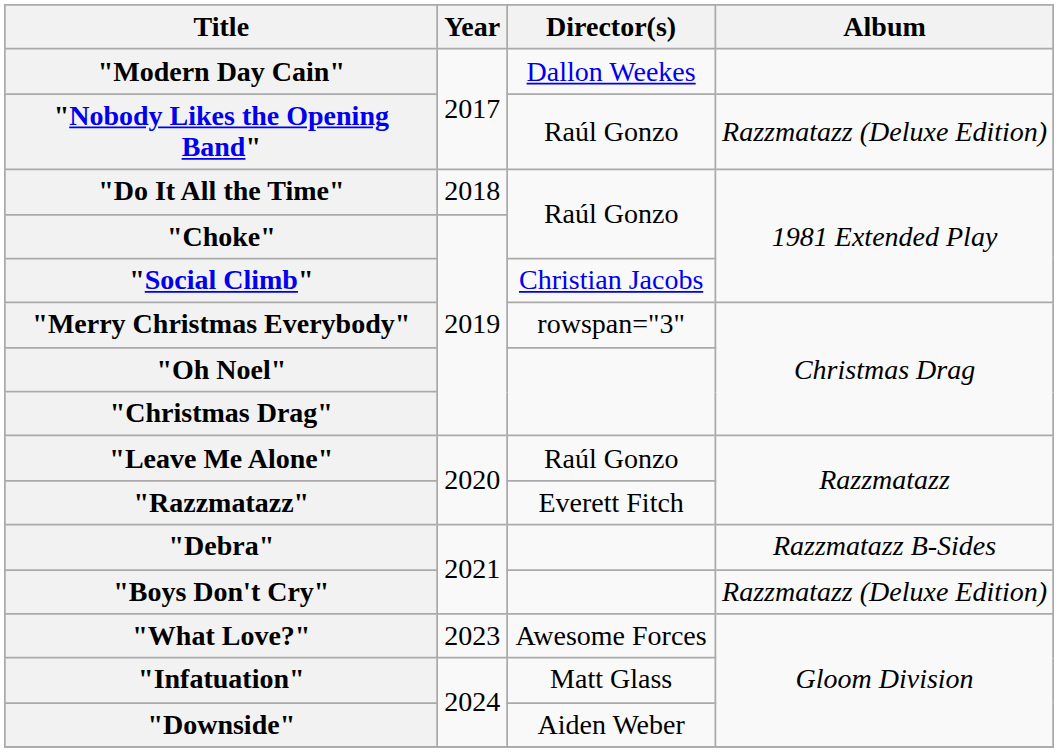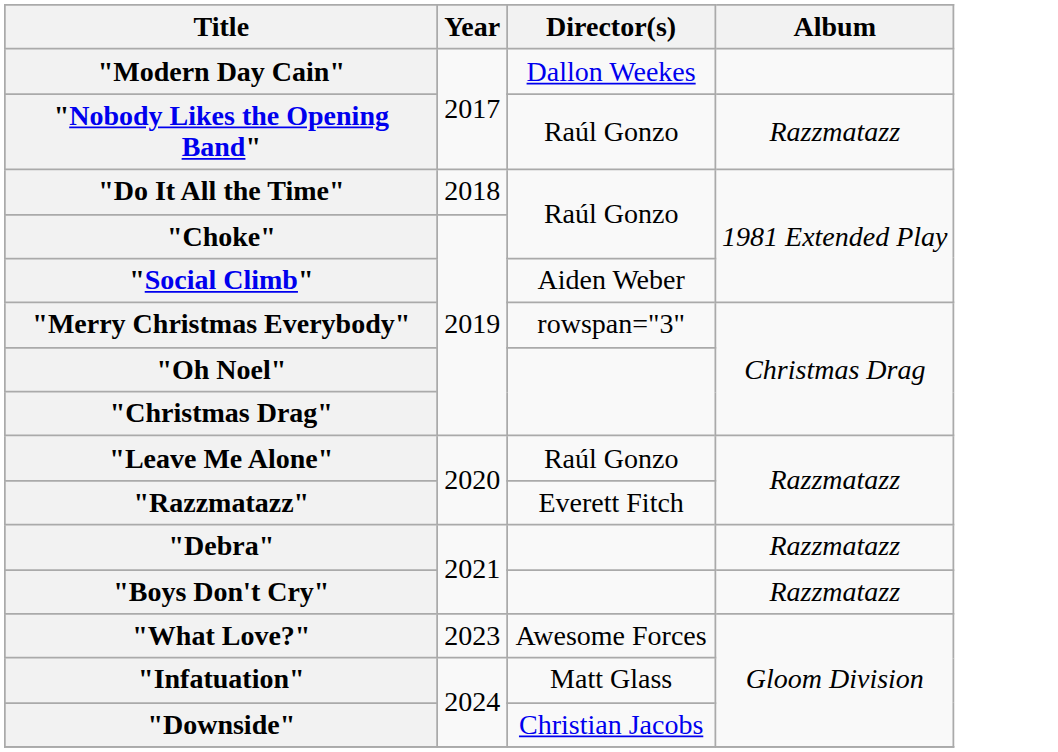"Nobody Likes the Opening Band" | Album: Razzmatazz (Deluxe Edition) -> Razzmatazz
"Social Climb" | Director(s): Christian Jacobs -> Aiden Weber
"Debra" | Album: Razzmatazz B-Sides -> Razzmatazz
"Boys Don't Cry" | Album: Razzmatazz (Deluxe Edition) -> Razzmatazz
"Downside" | Director(s): Aiden Weber -> Christian Jacobs
